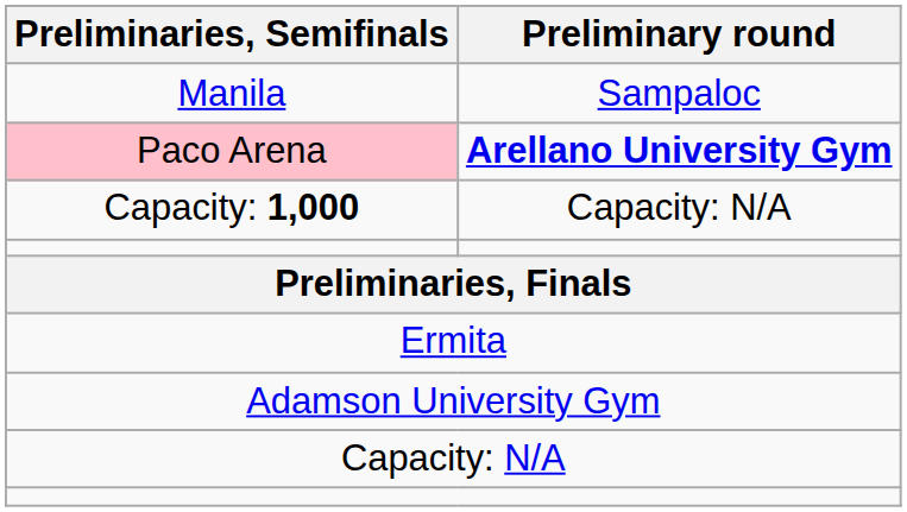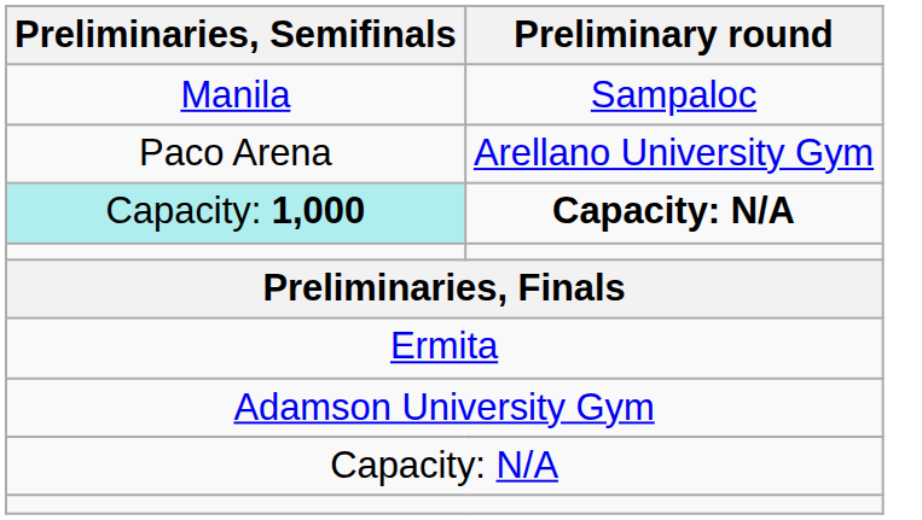Paco Arena | Preliminaries, Semifinals: pink background -> no background
Paco Arena | Preliminary round: bold -> normal
Capacity: 1,000 | Preliminaries, Semifinals: no background -> paleturquoise background
Capacity: 1,000 | Preliminary round: normal -> bold
